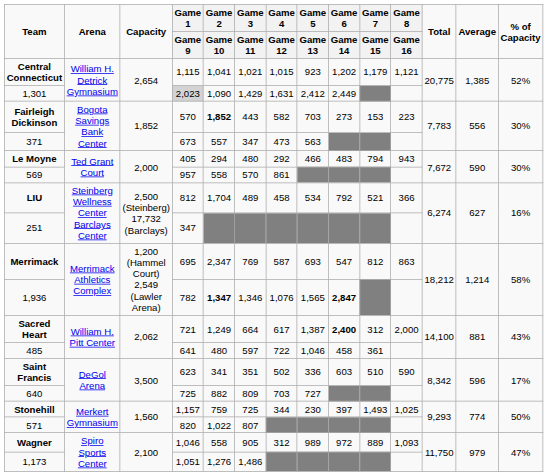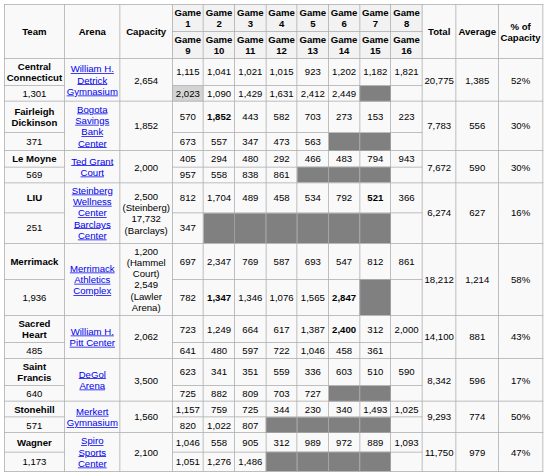Central Connecticut | Game 7 / Game 15: 1,179 -> 1,182
Central Connecticut | Game 8 / Game 16: 1,121 -> 1,821
569 | Game 3 / Game 11: 570 -> 838
LIU | Game 7 / Game 15: normal -> bold
Merrimack | Game 1 / Game 9: 695 -> 697
Merrimack | Game 8 / Game 16: 863 -> 861
Sacred Heart | Game 1 / Game 9: 721 -> 723
Saint Francis | Game 4 / Game 12: 502 -> 559
Stonehill | Game 6 / Game 14: 397 -> 340
